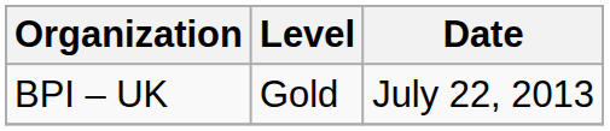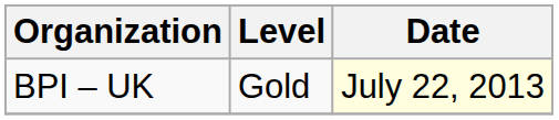BPI – UK | Date: no background -> lightyellow background
